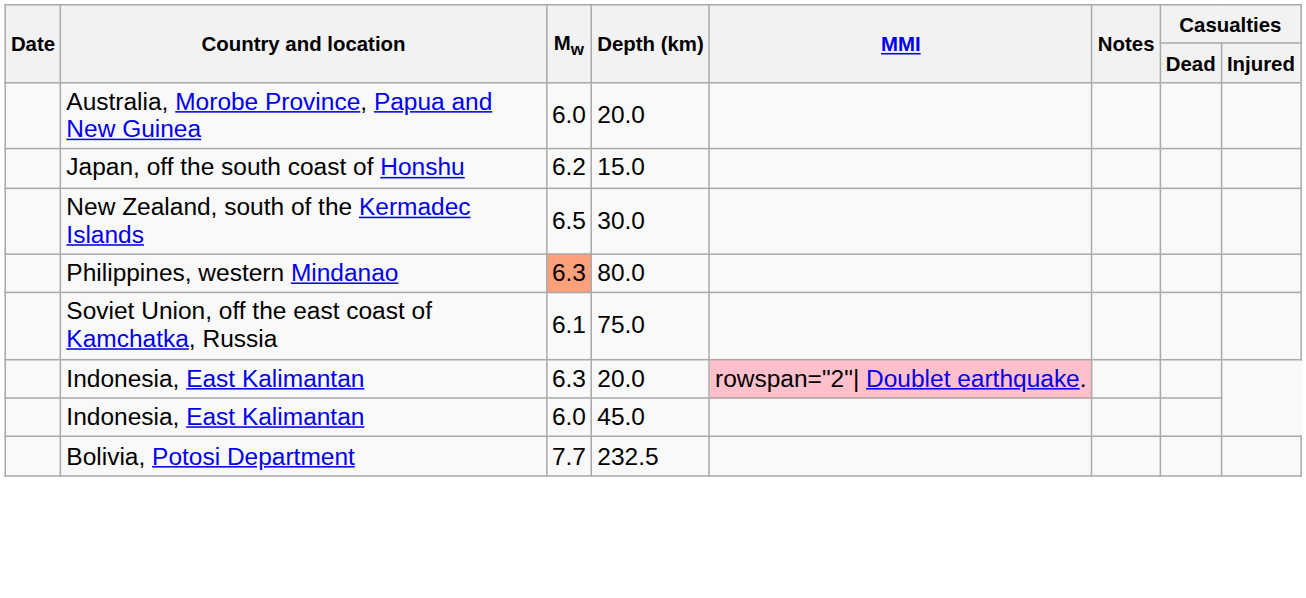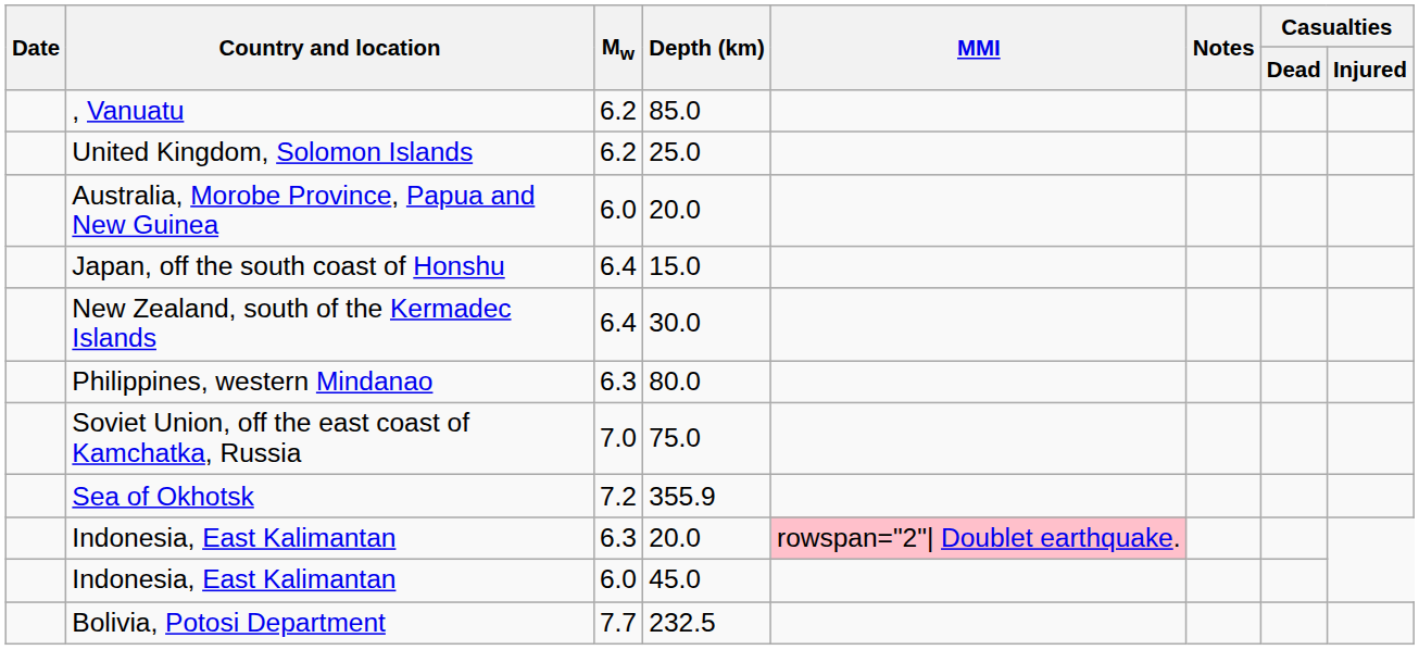+ row: , Vanuatu | 6.2 | 85.0
+ row: United Kingdom, Solomon Islands | 6.2 | 25.0
Japan, off the south coast of Honshu | Mw: 6.2 -> 6.4
New Zealand, south of the Kermadec Islands | Mw: 6.5 -> 6.4
Philippines, western Mindanao | Mw: lightsalmon background -> no background
Soviet Union, off the east coast of Kamchatka, Russia | Mw: 6.1 -> 7.0
+ row: Sea of Okhotsk | 7.2 | 355.9
